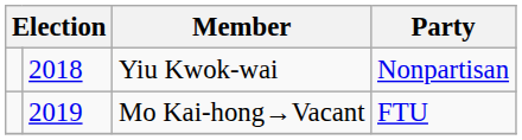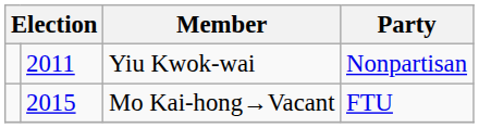Yiu Kwok-wai | column 2: 2018 -> 2011
Mo Kai-hong→Vacant | column 2: 2019 -> 2015
